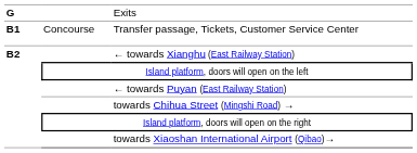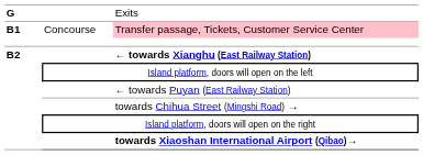Transfer passage, Tickets, Customer Service Center | column 3: no background -> pink background
← towards Xianghu (East Railway Station) | column 3: normal -> bold
towards Xiaoshan International Airport (Qibao)→ | column 3: normal -> bold
